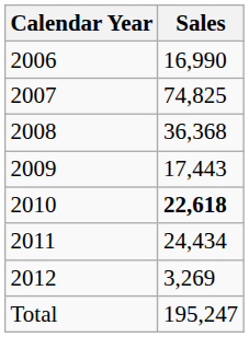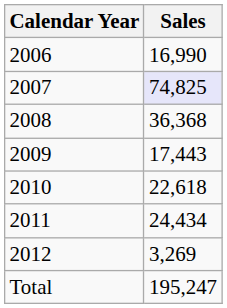2007 | Sales: no background -> lavender background
2010 | Sales: bold -> normal
